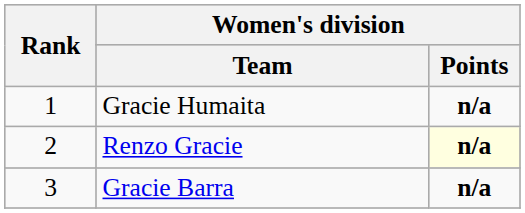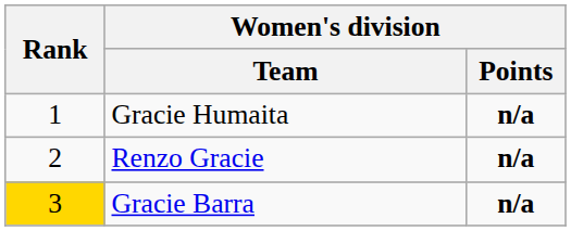Renzo Gracie | Women's division / Points: lightyellow background -> no background
Gracie Barra | Rank: no background -> gold background
